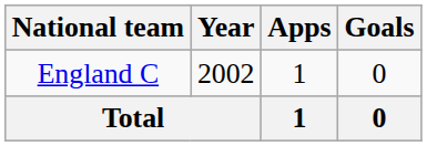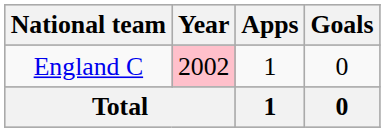England C | Year: no background -> pink background
